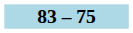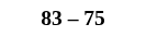row 1 | column 1: lightblue background -> no background
